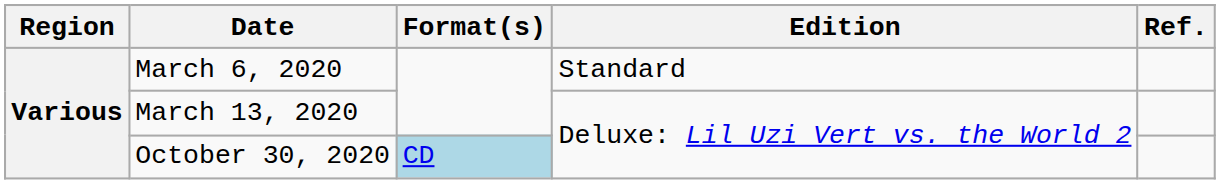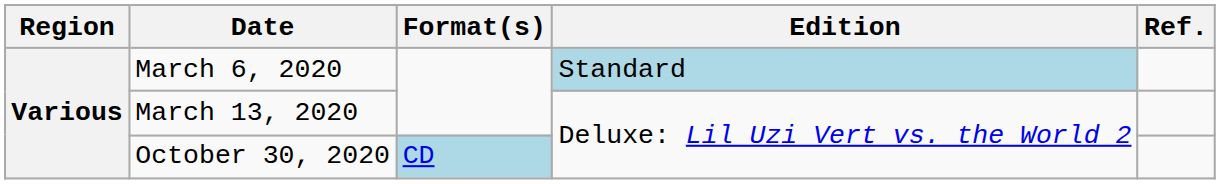March 6, 2020 | Edition: no background -> lightblue background
